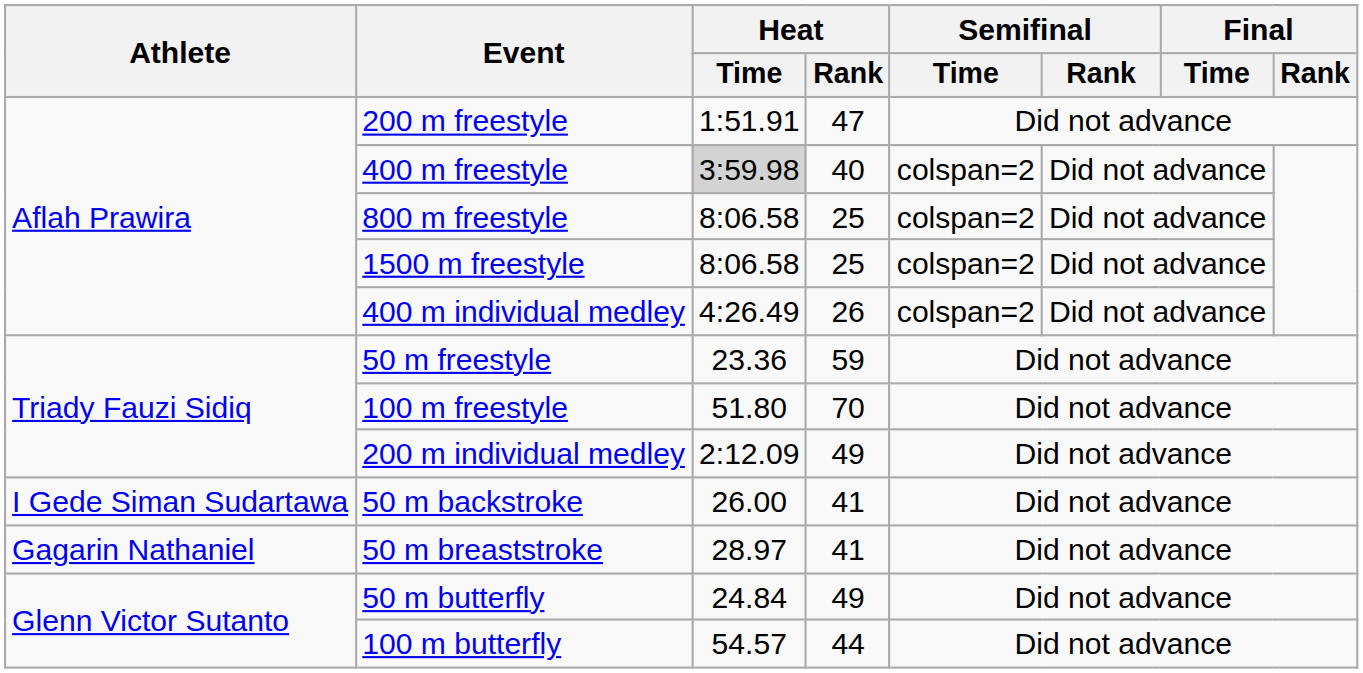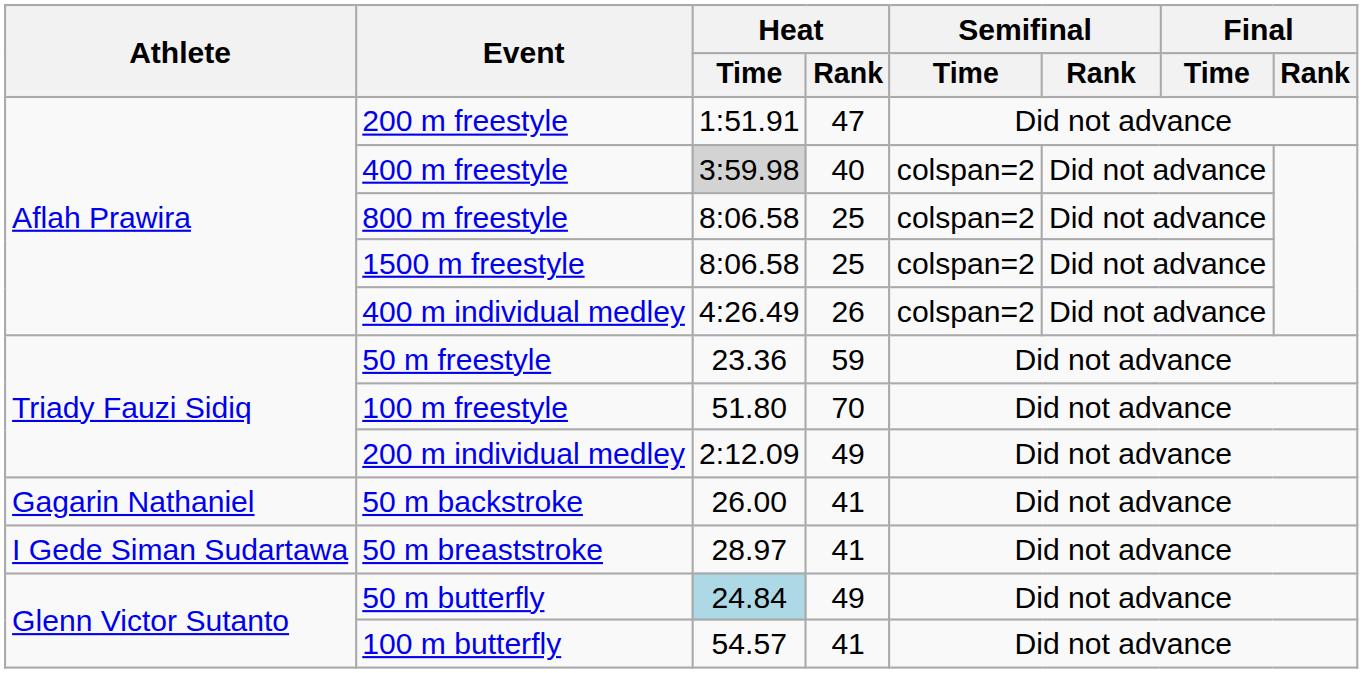50 m backstroke | Athlete: I Gede Siman Sudartawa -> Gagarin Nathaniel
50 m breaststroke | Athlete: Gagarin Nathaniel -> I Gede Siman Sudartawa
50 m butterfly | Heat / Time: no background -> lightblue background
100 m butterfly | Heat / Rank: 44 -> 41
